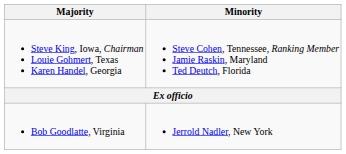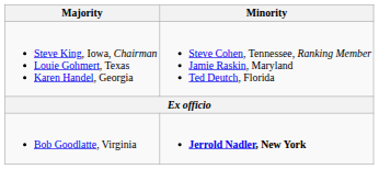Bob Goodlatte, Virginia | Minority: normal -> bold
